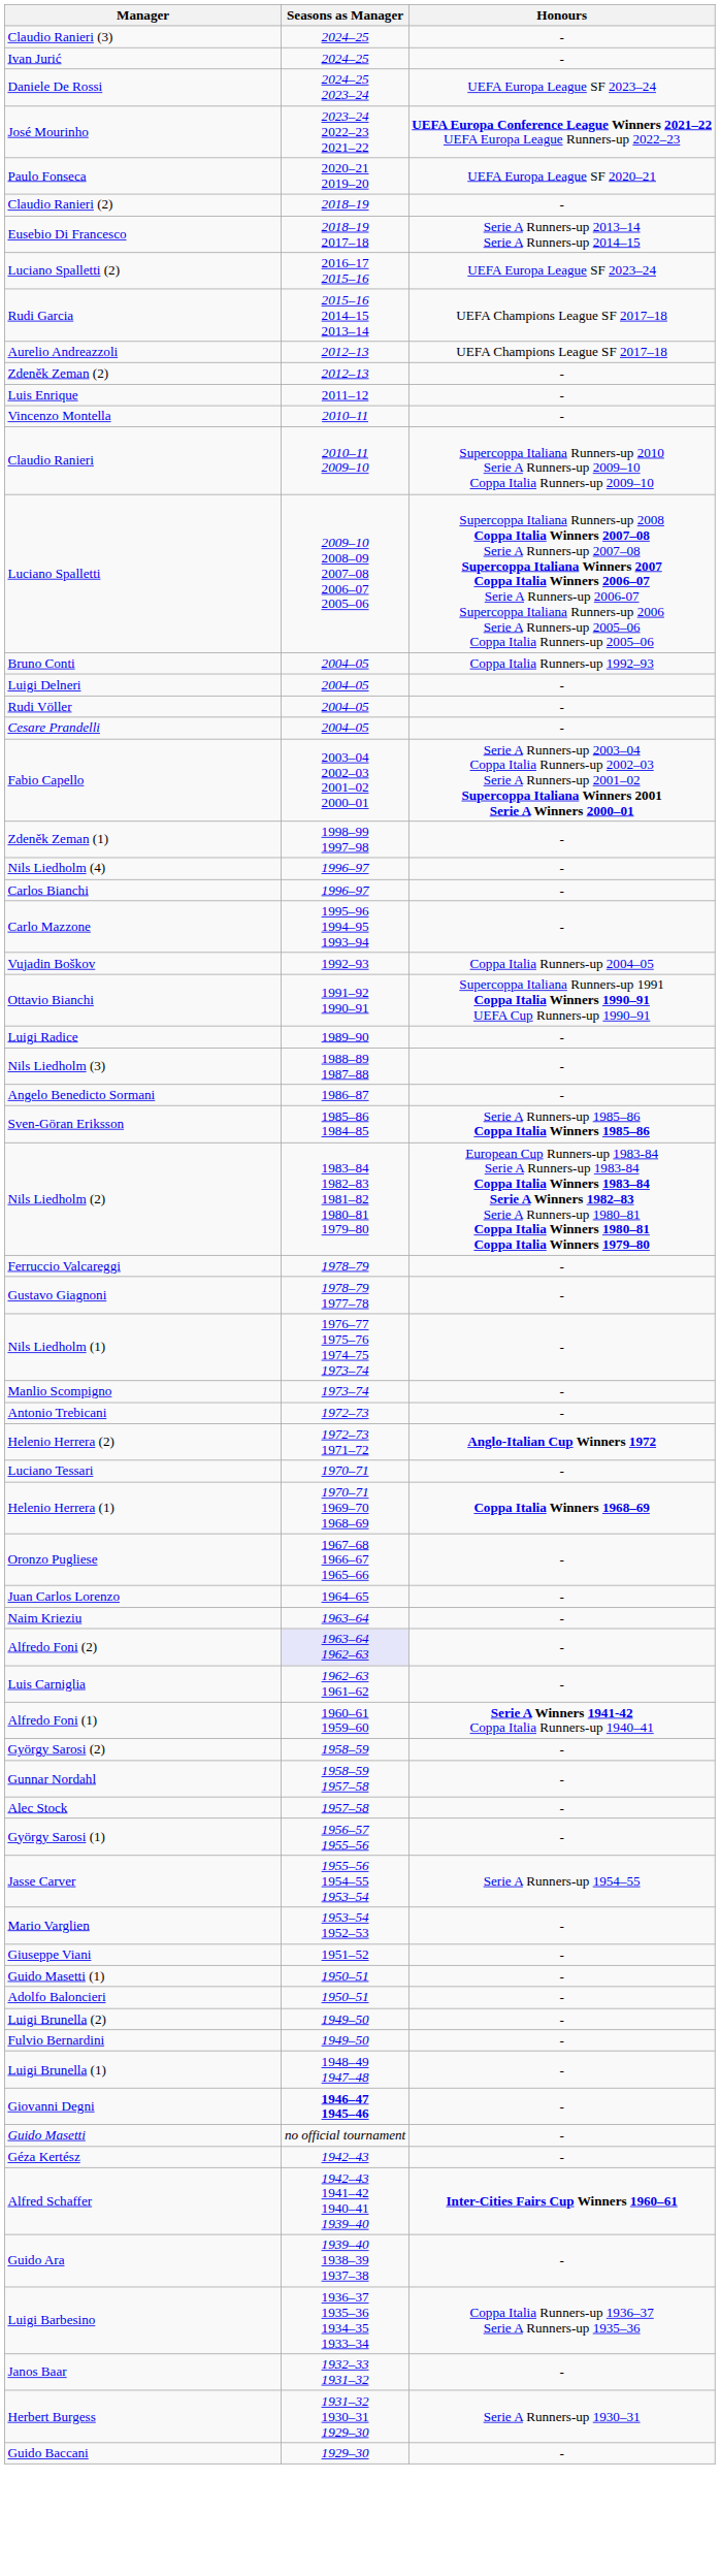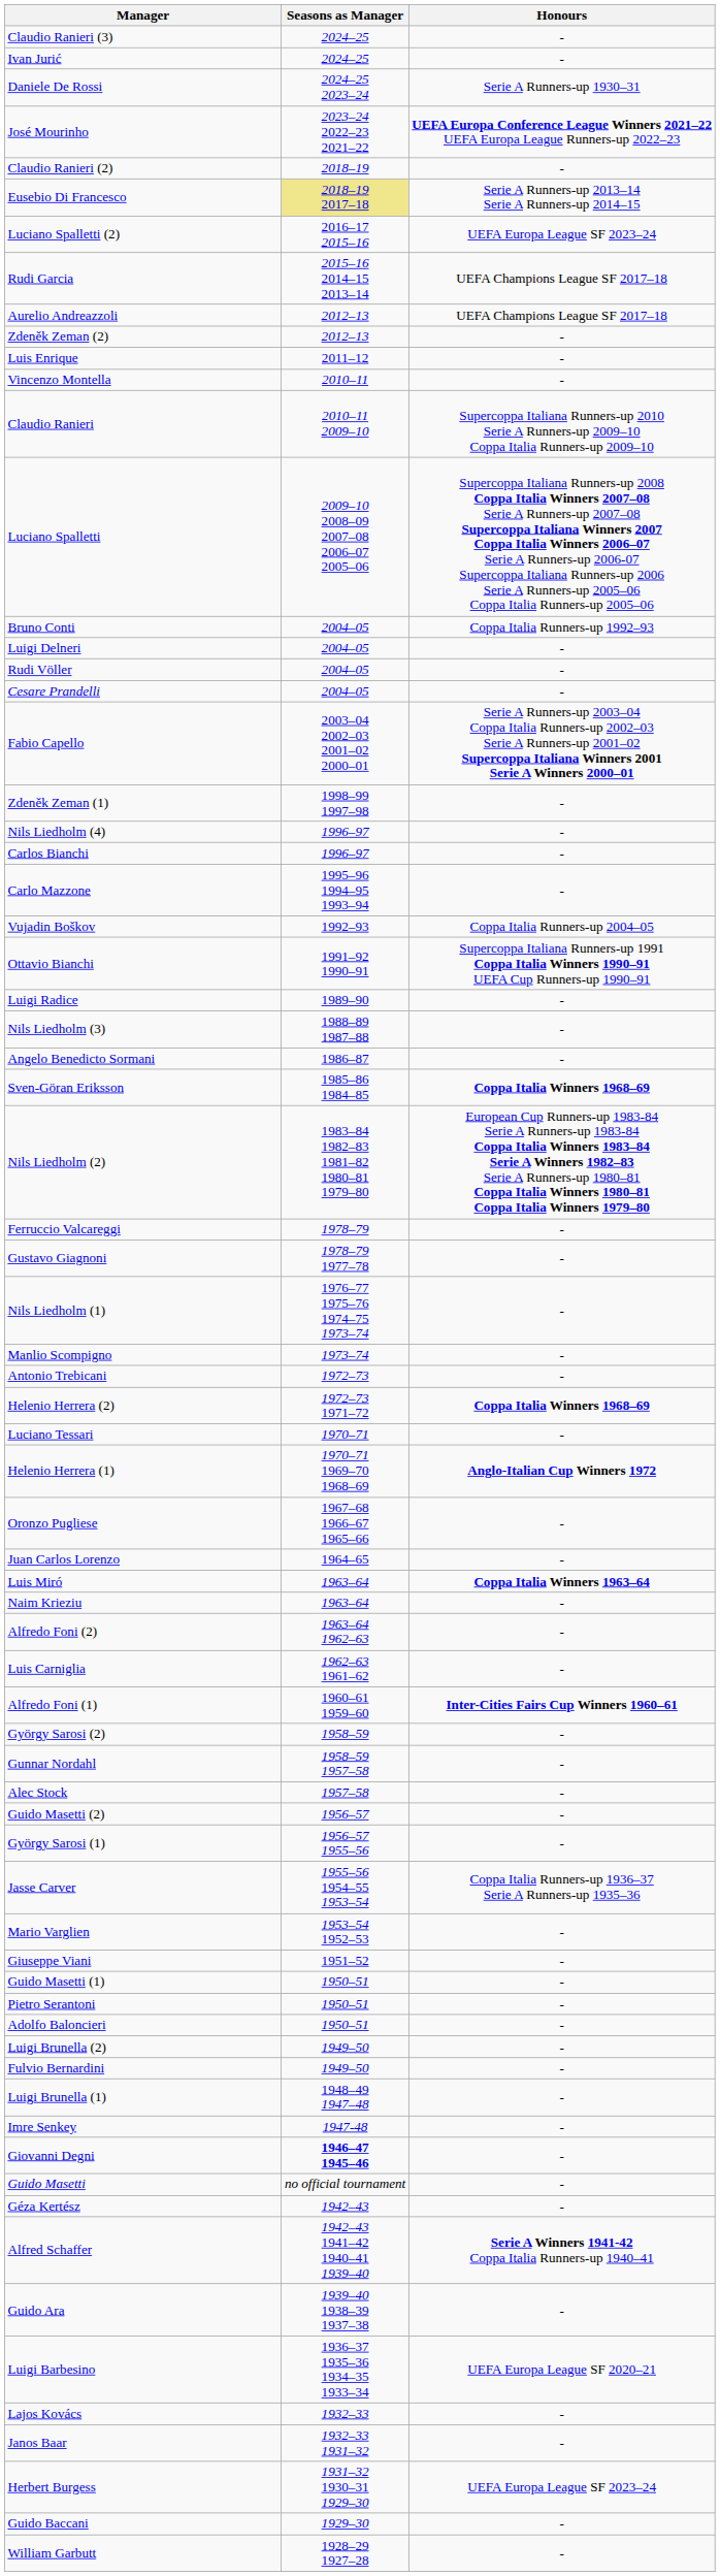Daniele De Rossi | Honours: UEFA Europa League SF 2023–24 -> Serie A Runners-up 1930–31
- row: Paulo Fonseca | 2020–21 2019–20 | UEFA Europa League SF 2020–21
Eusebio Di Francesco | Seasons as Manager: no background -> khaki background
Sven-Göran Eriksson | Honours: Serie A Runners-up 1985–86 Coppa Italia Winners 1985–86 -> Coppa Italia Winners 1968–69
Helenio Herrera (2) | Honours: Anglo-Italian Cup Winners 1972 -> Coppa Italia Winners 1968–69
Helenio Herrera (1) | Honours: Coppa Italia Winners 1968–69 -> Anglo-Italian Cup Winners 1972
+ row: Luis Miró | 1963–64 | Coppa Italia Winners 1963–64
Alfredo Foni (2) | Seasons as Manager: lavender background -> no background
Alfredo Foni (1) | Honours: Serie A Winners 1941-42 Coppa Italia Runners-up 1940–41 -> Inter-Cities Fairs Cup Winners 1960–61
+ row: Guido Masetti (2) | 1956–57 | -
Jasse Carver | Honours: Serie A Runners-up 1954–55 -> Coppa Italia Runners-up 1936–37 Serie A Runners-up 1935–36
+ row: Pietro Serantoni | 1950–51 | -
+ row: Imre Senkey | 1947-48 | -
Alfred Schaffer | Honours: Inter-Cities Fairs Cup Winners 1960–61 -> Serie A Winners 1941-42 Coppa Italia Runners-up 1940–41
Luigi Barbesino | Honours: Coppa Italia Runners-up 1936–37 Serie A Runners-up 1935–36 -> UEFA Europa League SF 2020–21
+ row: Lajos Kovács | 1932–33 | -
Herbert Burgess | Honours: Serie A Runners-up 1930–31 -> UEFA Europa League SF 2023–24
+ row: William Garbutt | 1928–29 1927–28 | -
